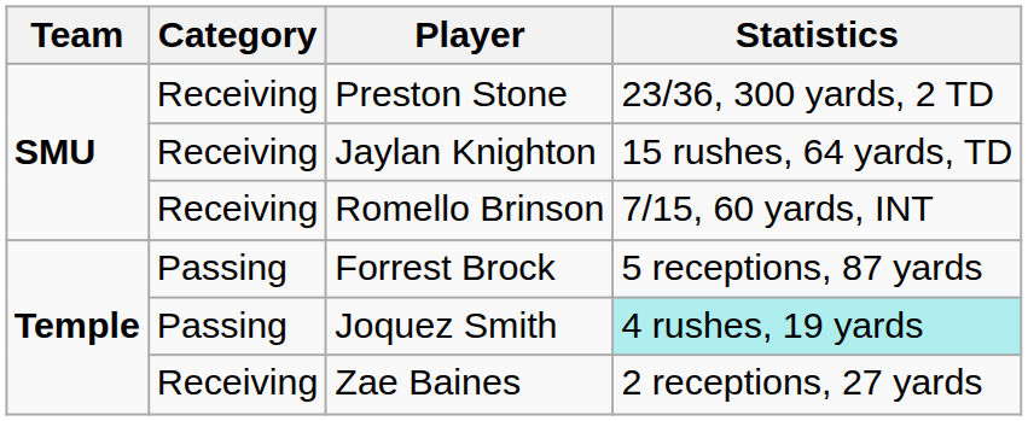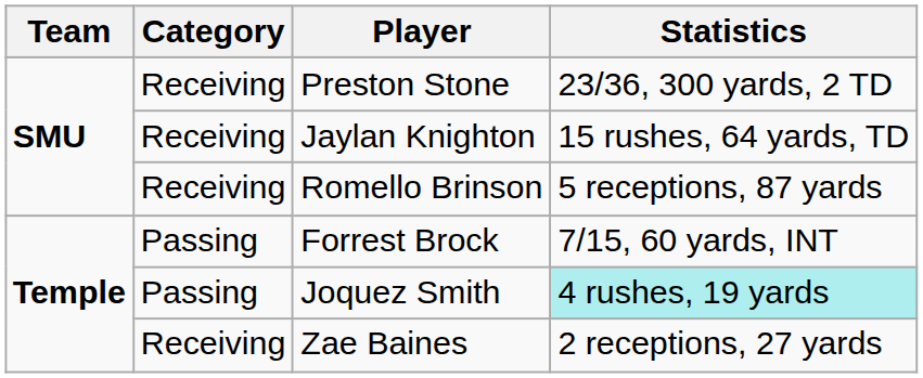Romello Brinson | Statistics: 7/15, 60 yards, INT -> 5 receptions, 87 yards
Forrest Brock | Statistics: 5 receptions, 87 yards -> 7/15, 60 yards, INT
